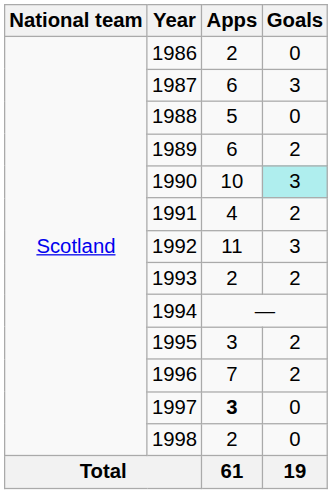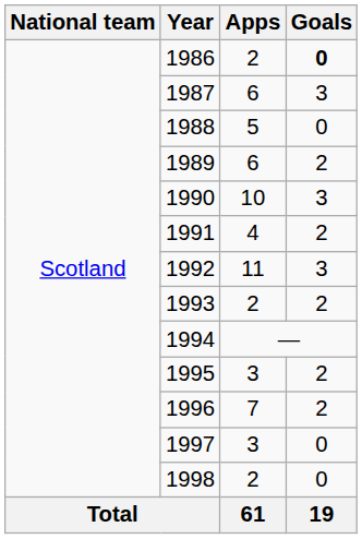1986 | Goals: normal -> bold
1990 | Goals: paleturquoise background -> no background
1997 | Apps: bold -> normal
